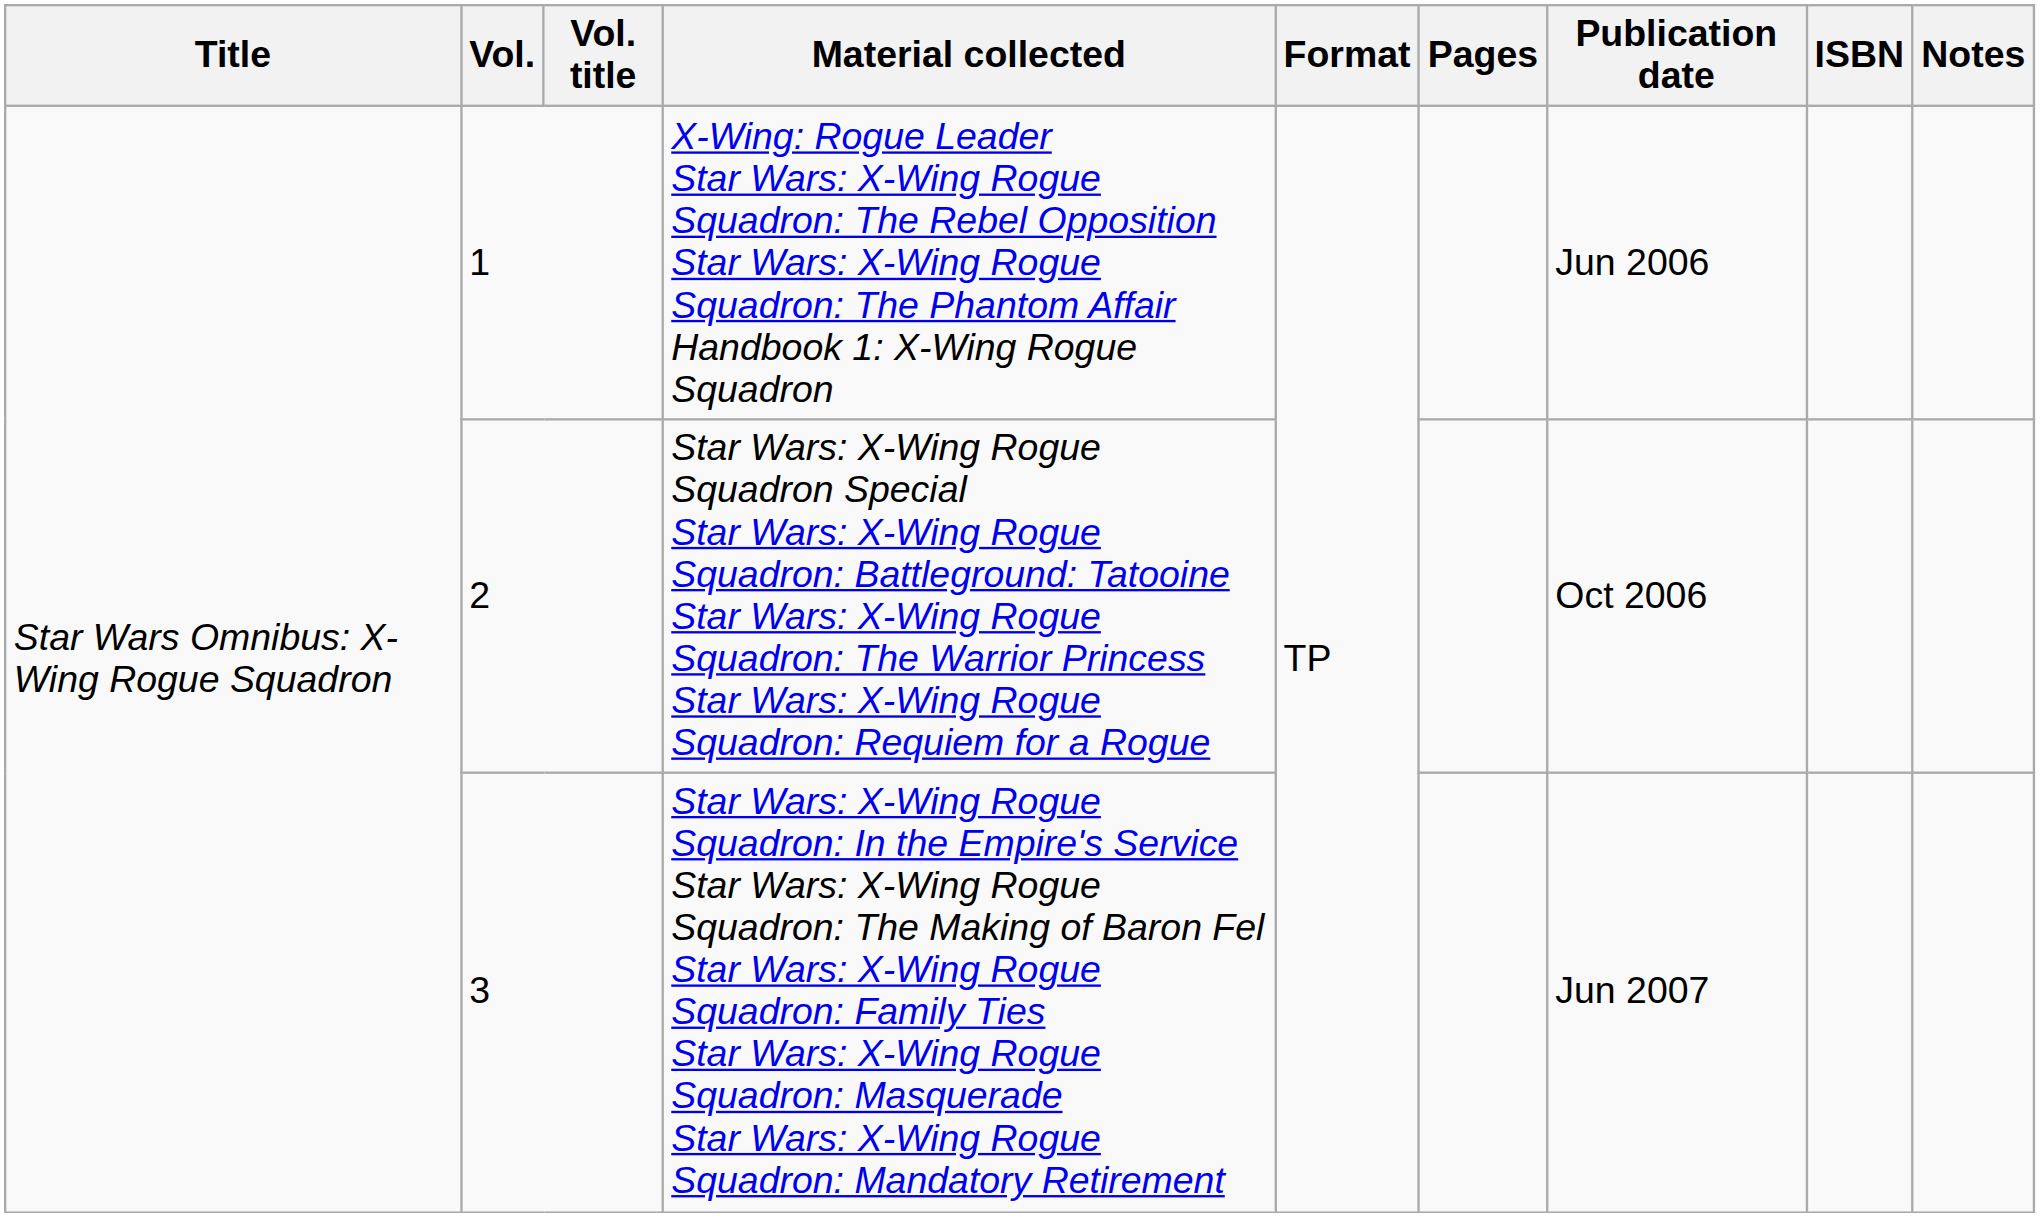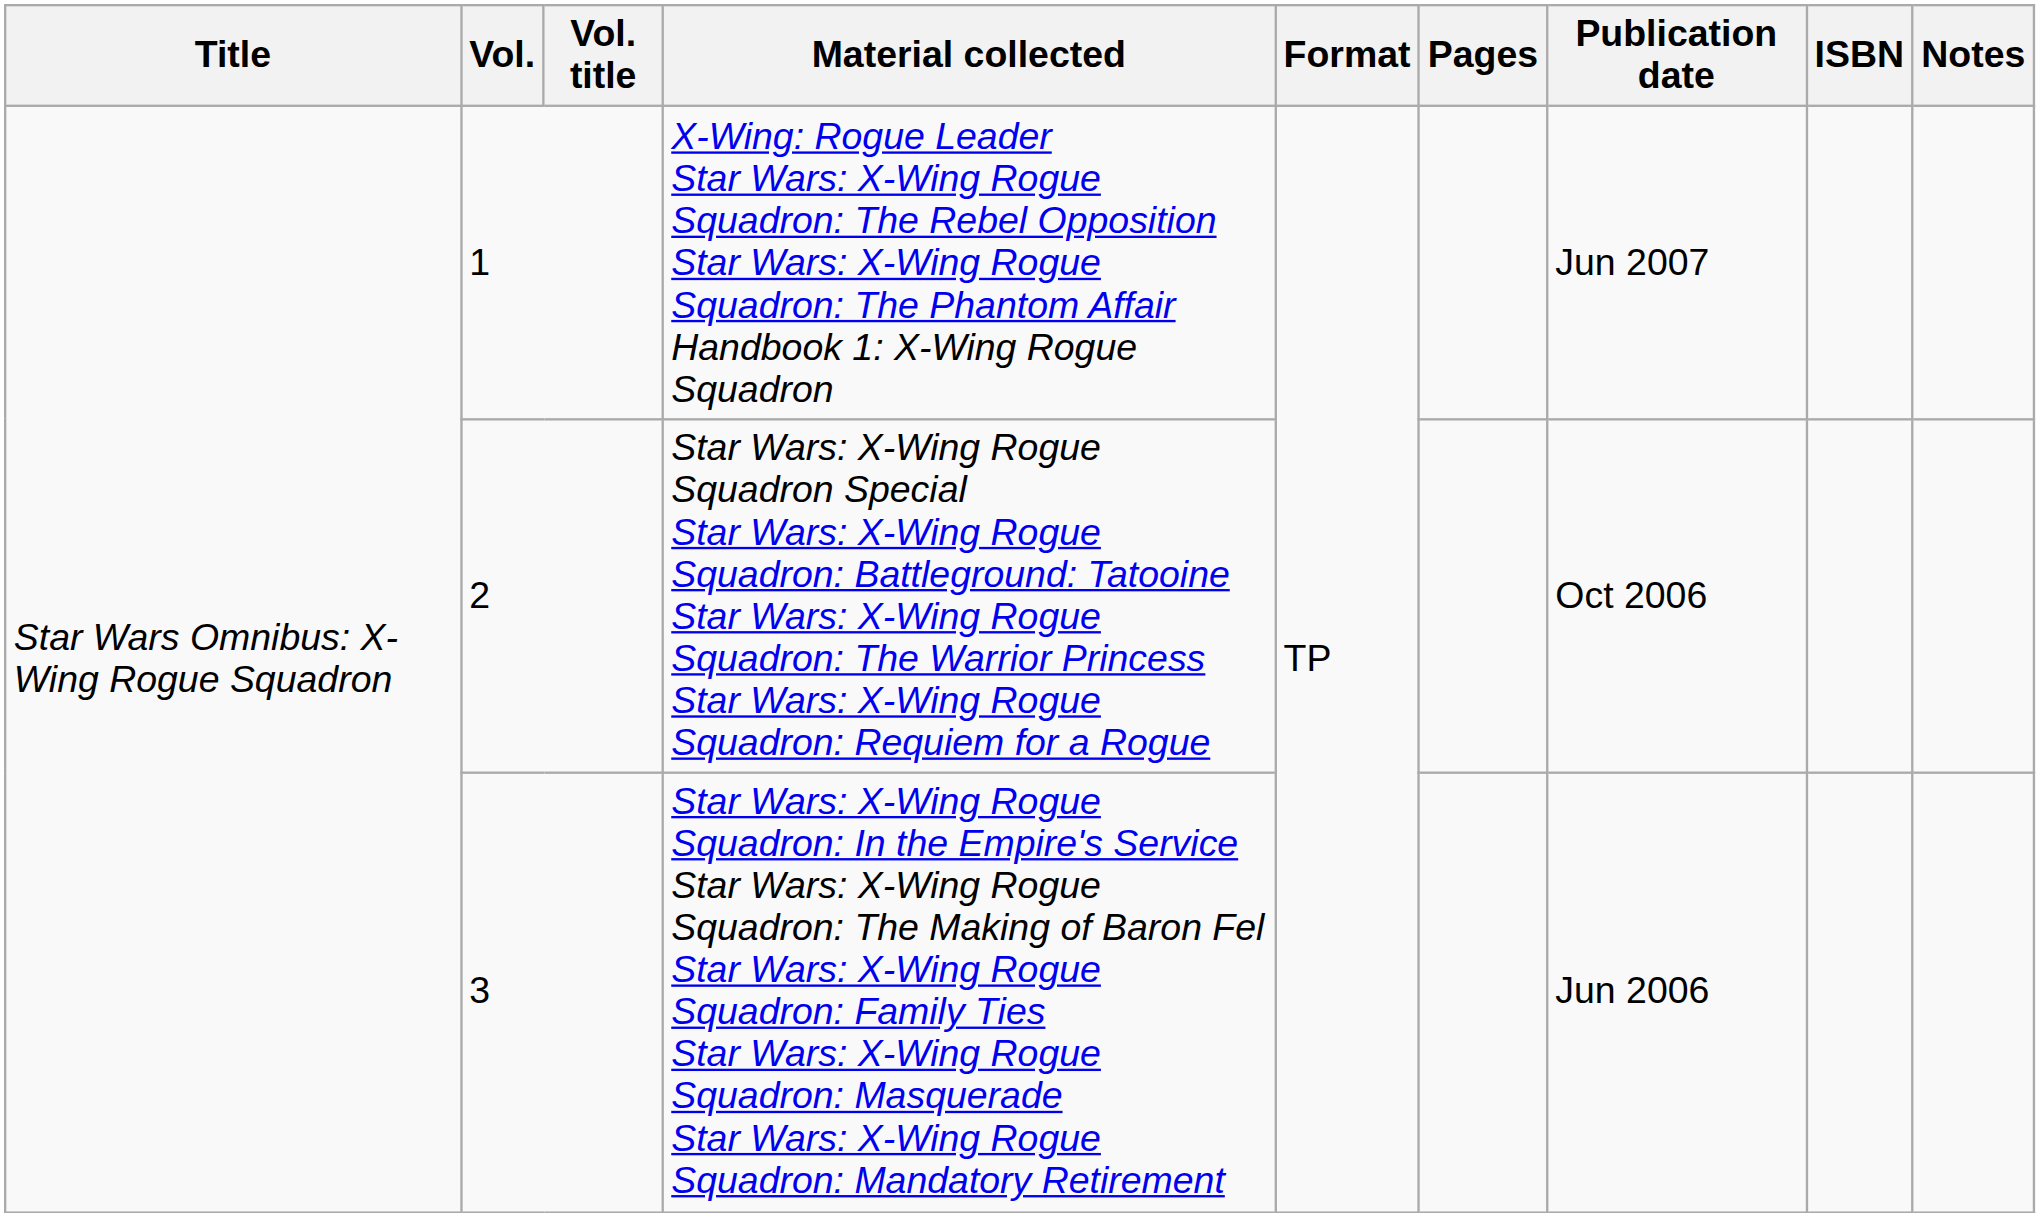row 2 | Publication date: Jun 2006 -> Jun 2007
row 4 | Publication date: Jun 2007 -> Jun 2006
